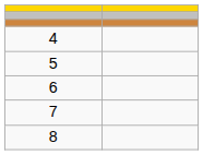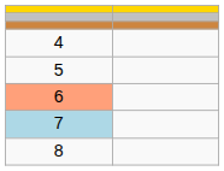row 6 | column 1: no background -> lightsalmon background
row 7 | column 1: no background -> lightblue background
